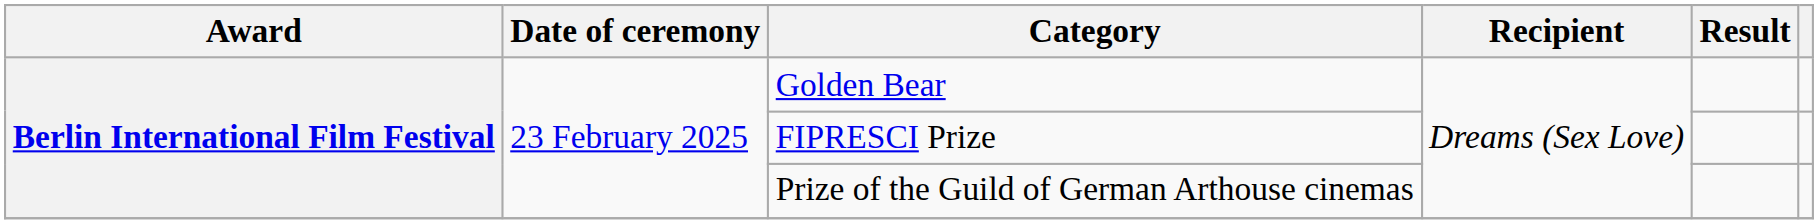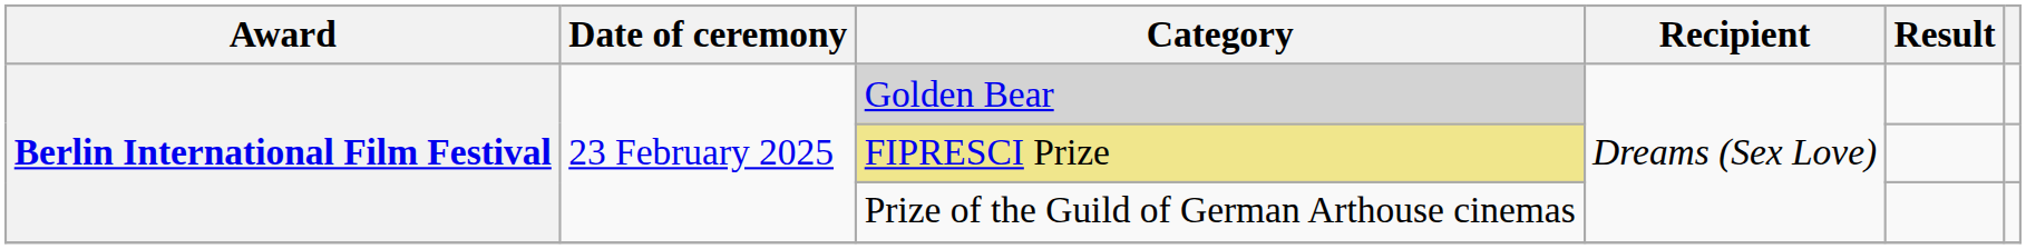Golden Bear | Category: no background -> lightgrey background
FIPRESCI Prize | Category: no background -> khaki background
